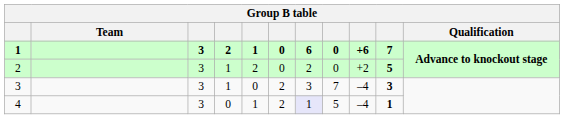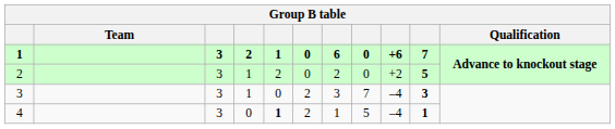4 | column 5: normal -> bold
4 | column 7: lavender background -> no background
